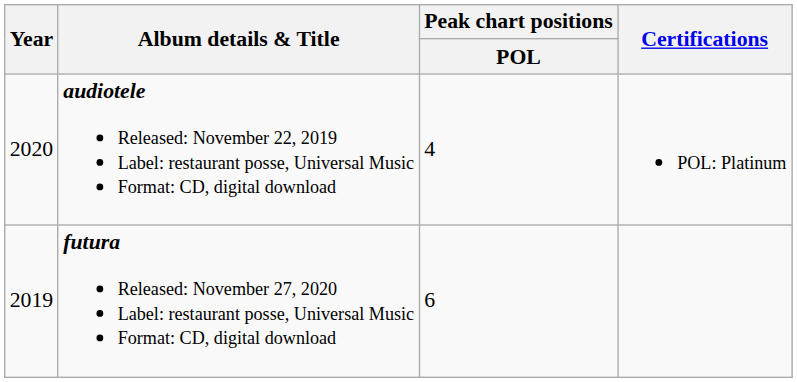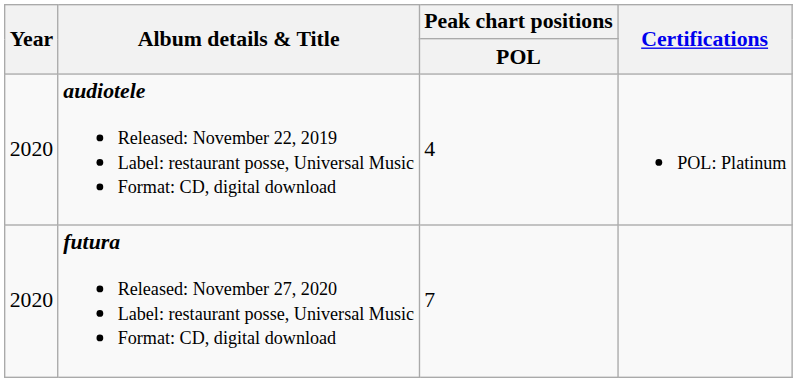row 4 | Year: 2019 -> 2020
row 4 | Peak chart positions / POL: 6 -> 7
